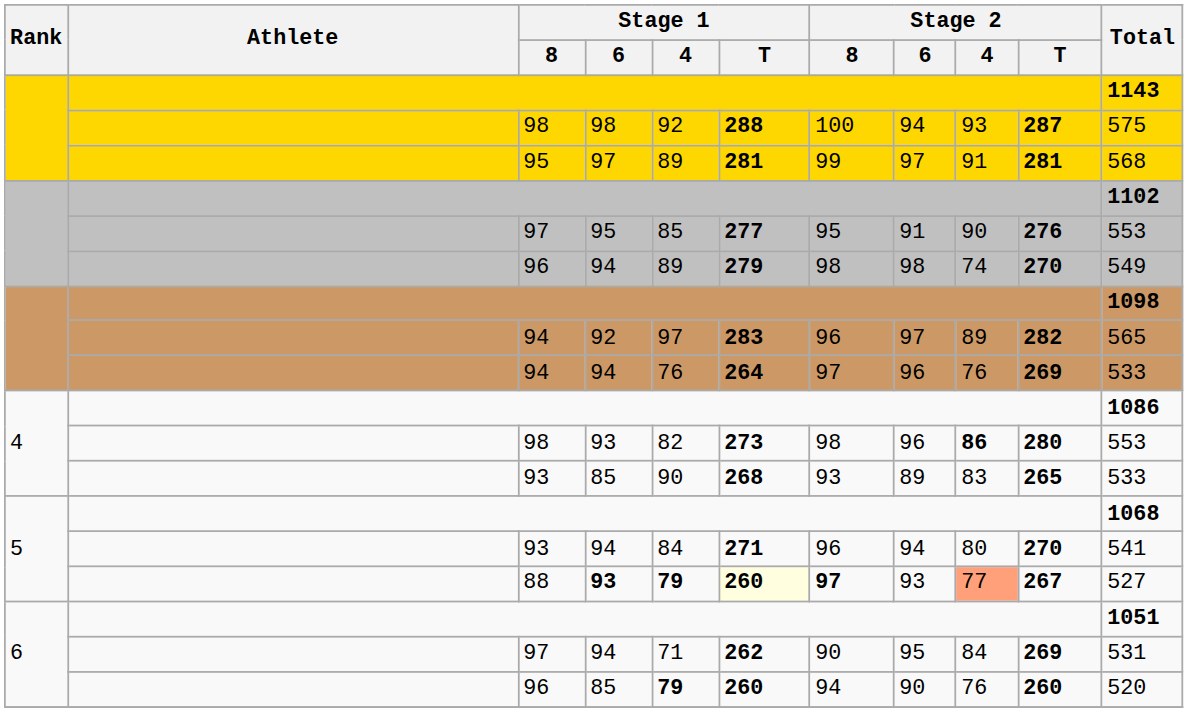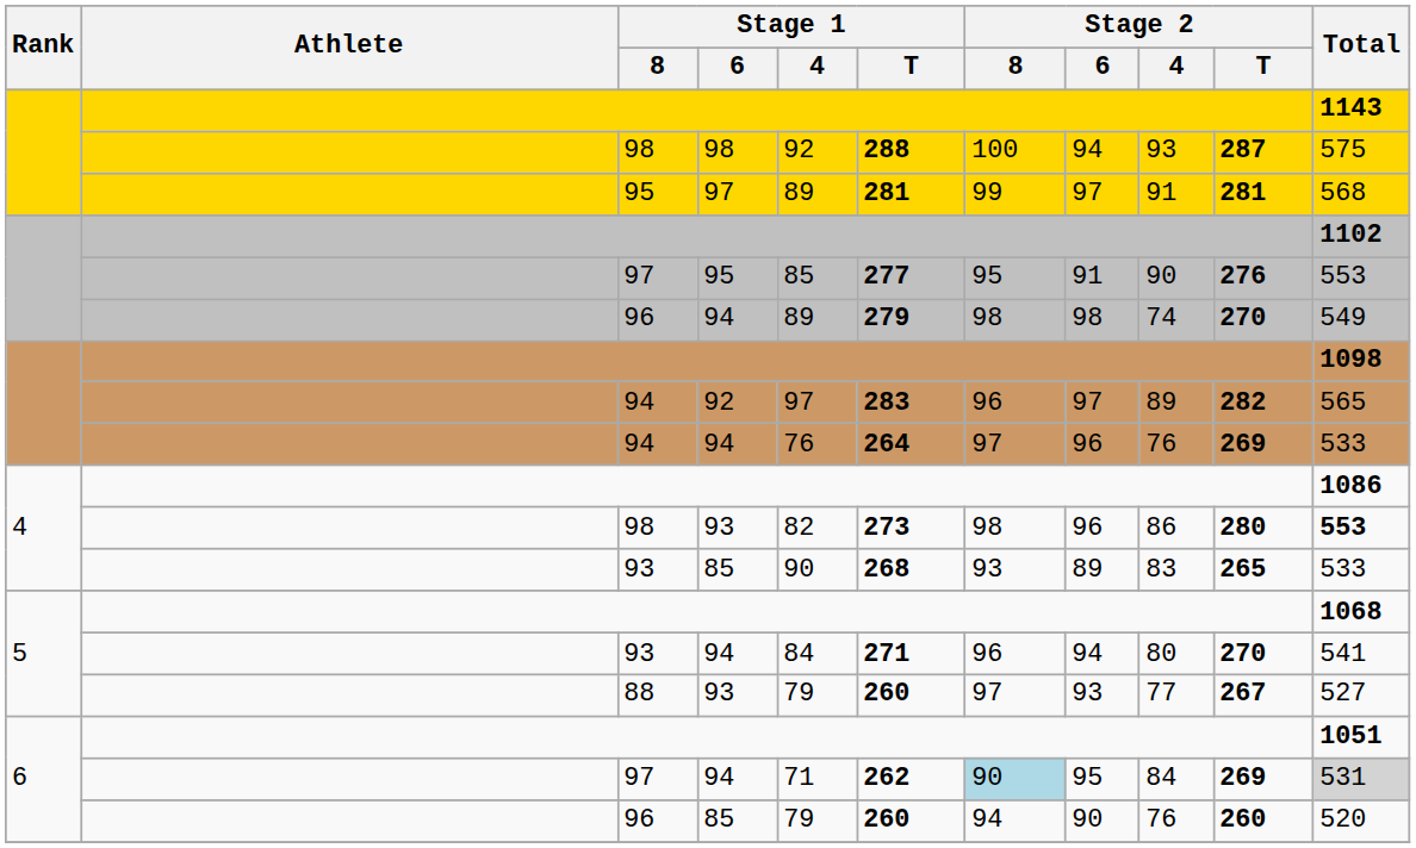4 / 98 | Stage 2 / 4: bold -> normal
4 / 98 | Total: normal -> bold
88 | Stage 1 / 6: bold -> normal
88 | Stage 1 / 4: bold -> normal
88 | Stage 1 / T: lightyellow background -> no background
88 | Stage 2 / 8: bold -> normal
88 | Stage 2 / 4: lightsalmon background -> no background
6 / 97 | Stage 2 / 8: no background -> lightblue background
6 / 97 | Total: no background -> lightgrey background
6 / 96 | Stage 1 / 4: bold -> normal
